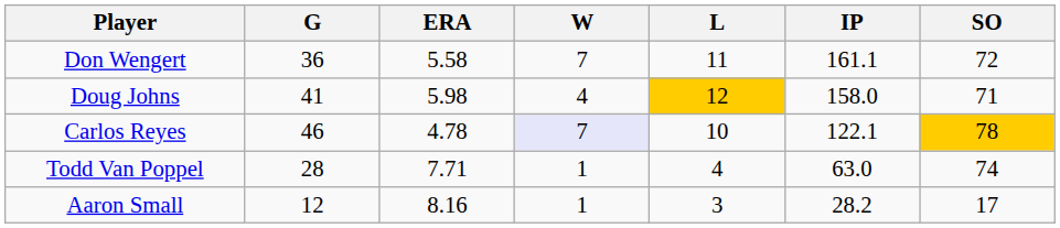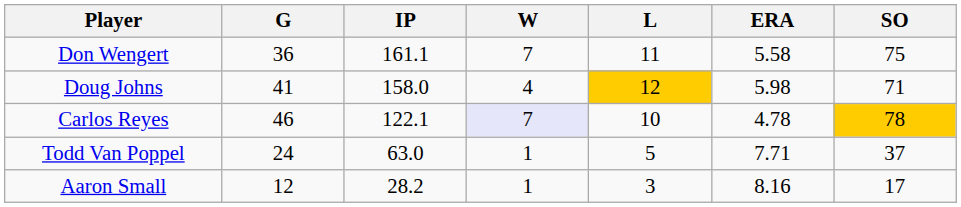columns swapped: IP <-> ERA
Don Wengert | SO: 72 -> 75
Todd Van Poppel | G: 28 -> 24
Todd Van Poppel | L: 4 -> 5
Todd Van Poppel | SO: 74 -> 37
